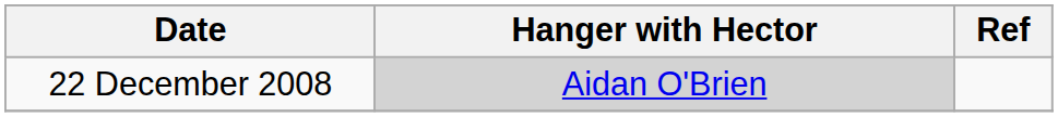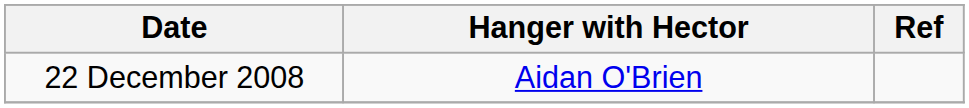22 December 2008 | Hanger with Hector: lightgrey background -> no background
